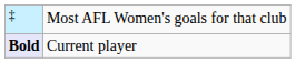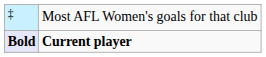Bold | column 2: normal -> bold
